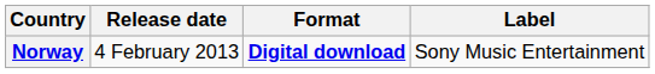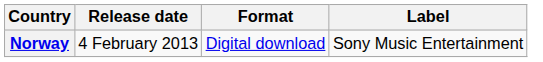Norway | Format: bold -> normal
